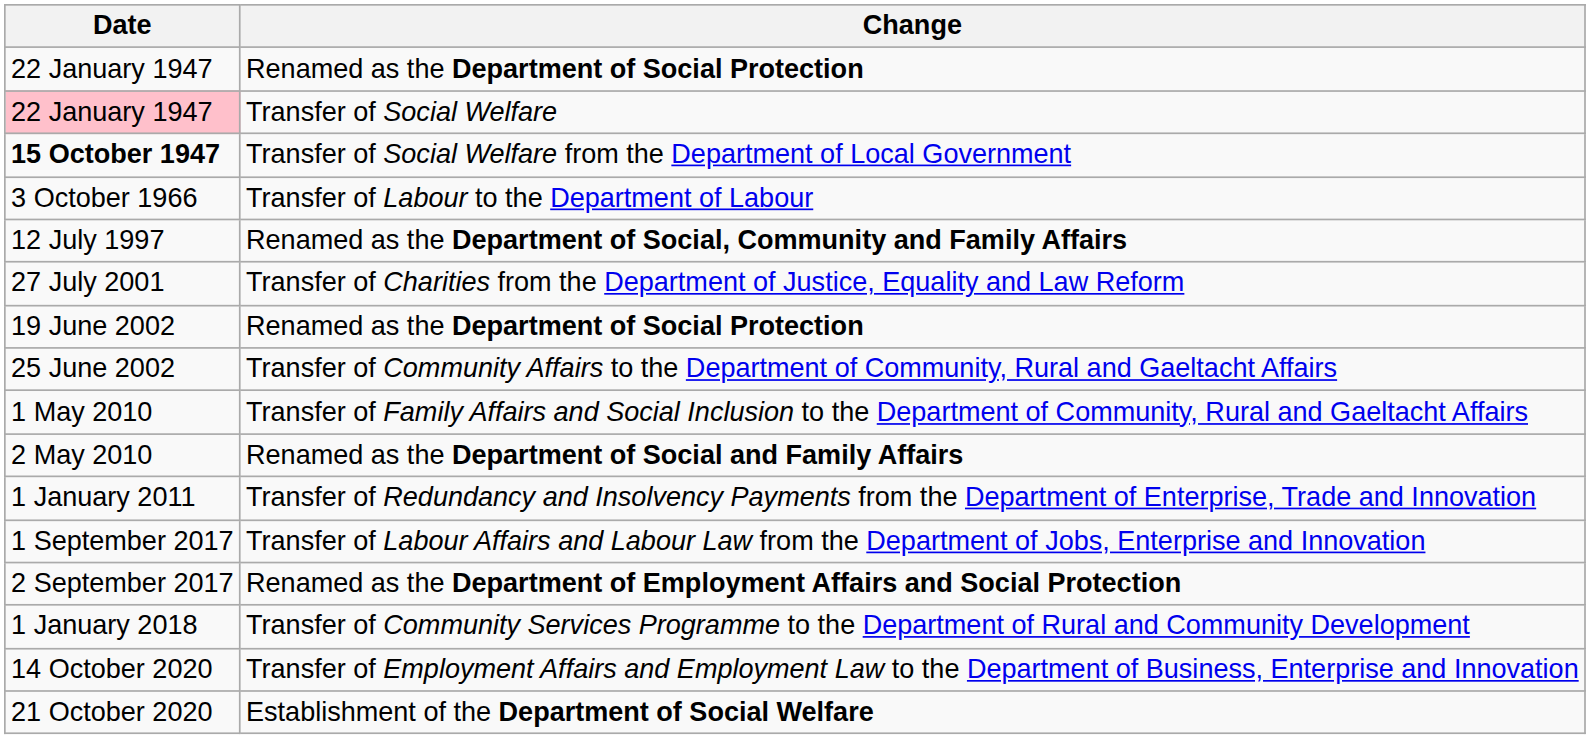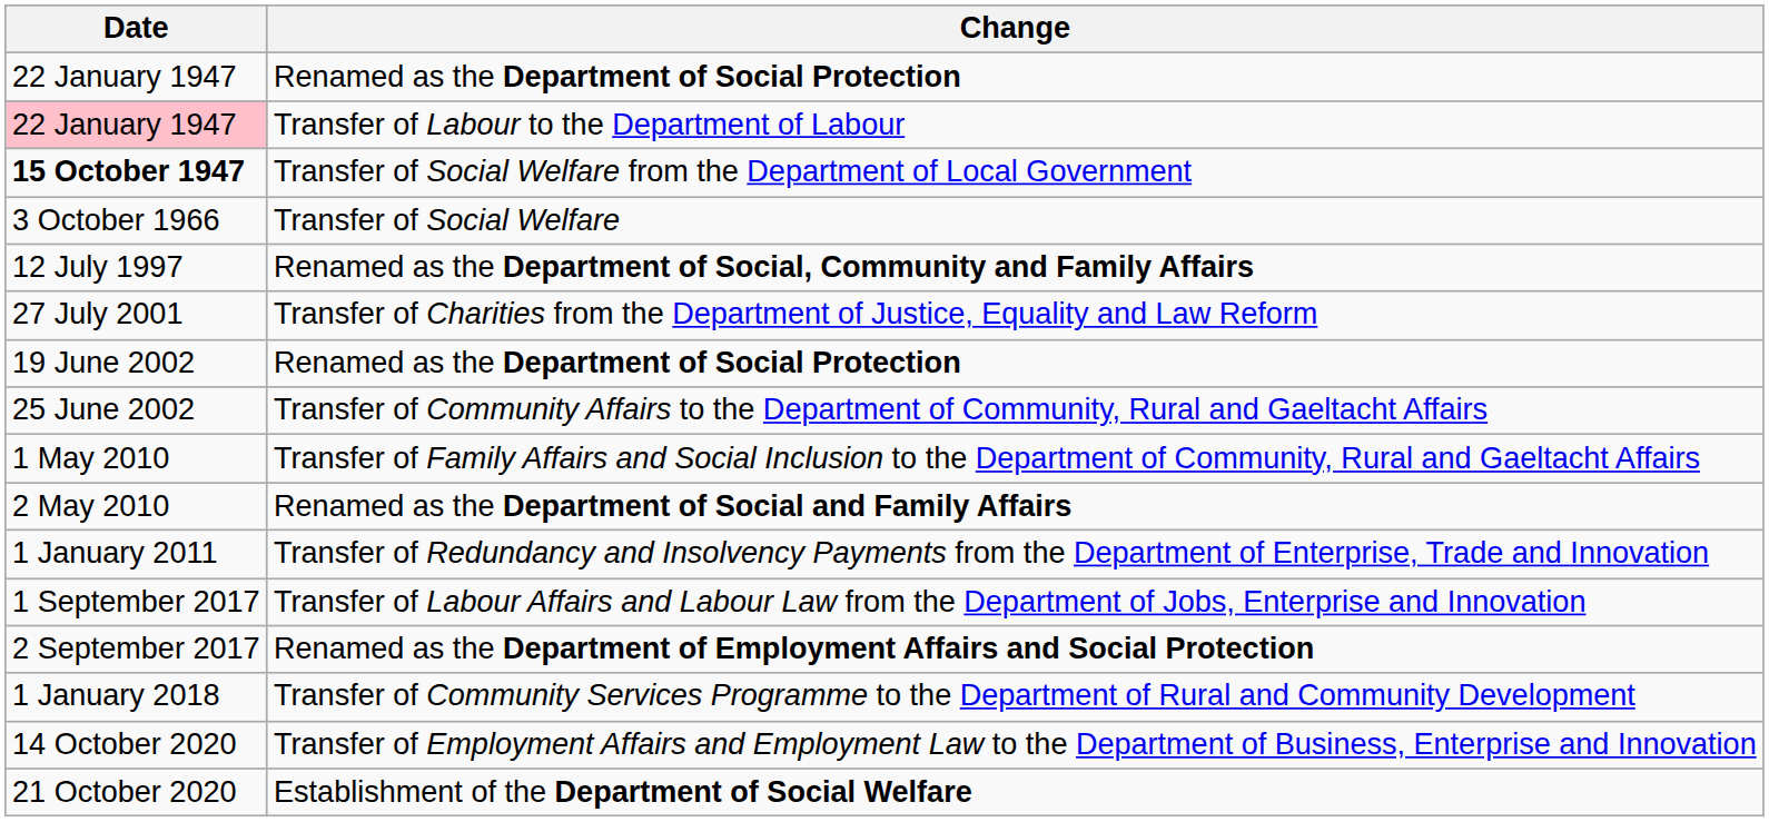row 3 | Change: Transfer of Social Welfare -> Transfer of Labour to the Department of Labour
row 5 | Change: Transfer of Labour to the Department of Labour -> Transfer of Social Welfare
